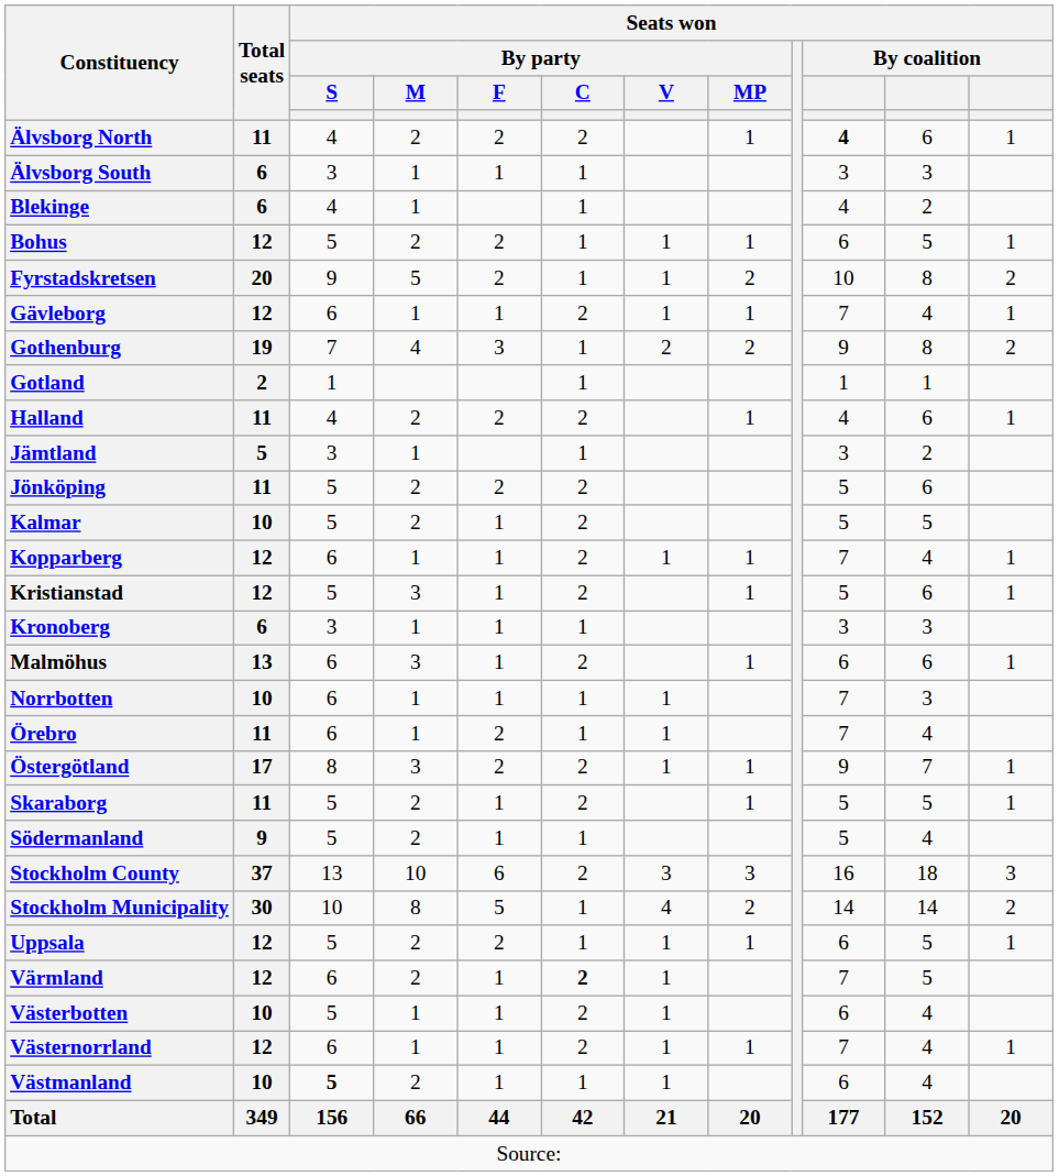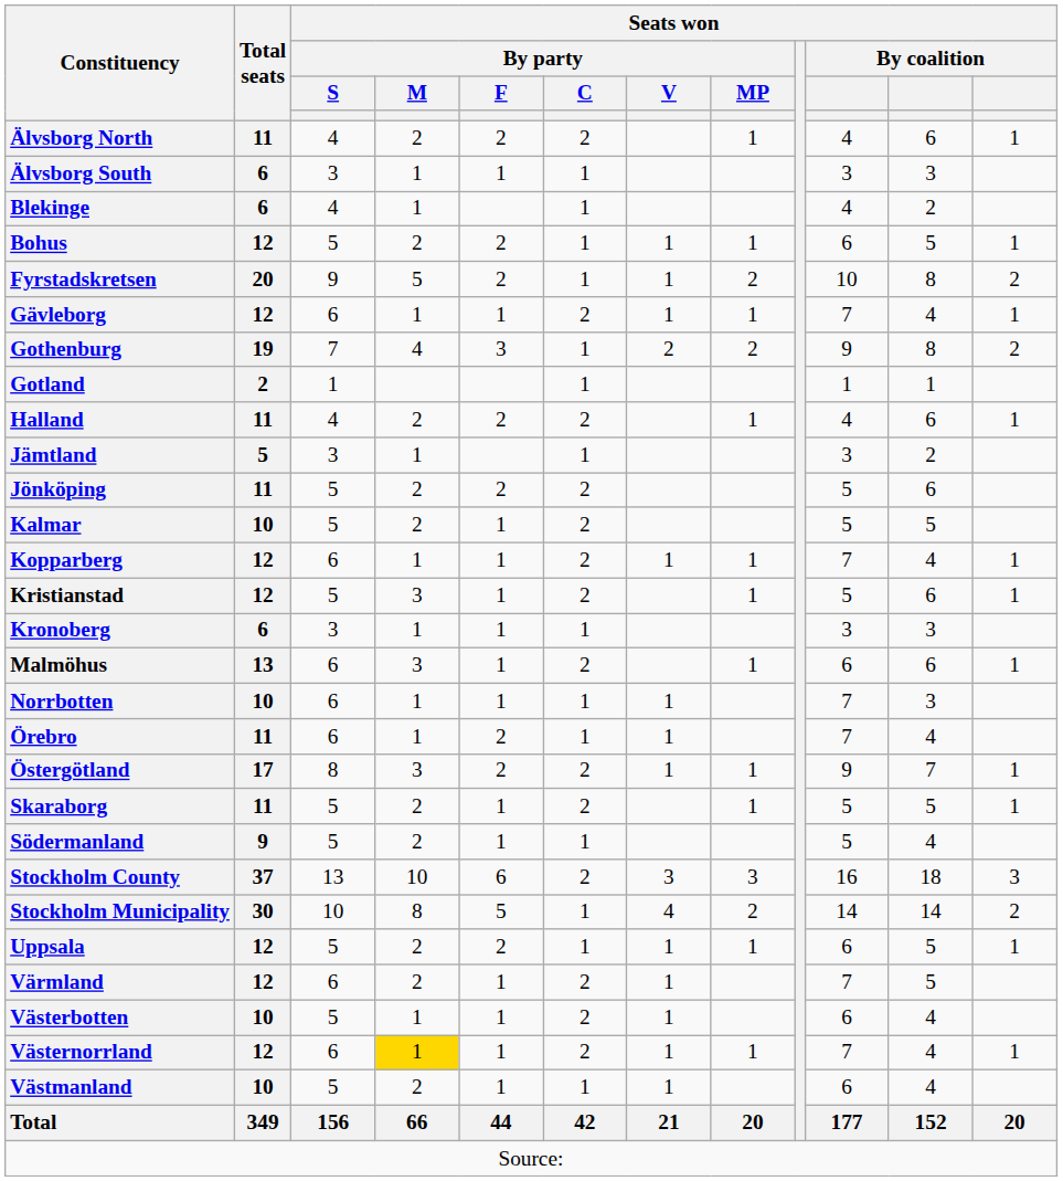Älvsborg North | column 10: bold -> normal
Värmland | Seats won / By party / C: bold -> normal
Västernorrland | Seats won / By party / M: no background -> gold background
Västmanland | Seats won / By party / S: bold -> normal
